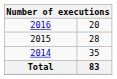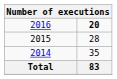2016 | column 2: normal -> bold
